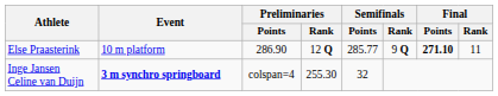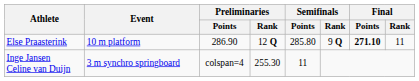Else Praasterink | Semifinals / Points: 285.77 -> 285.80
Inge Jansen Celine van Duijn | Event: bold -> normal
Inge Jansen Celine van Duijn | Semifinals / Points: 32 -> 11
